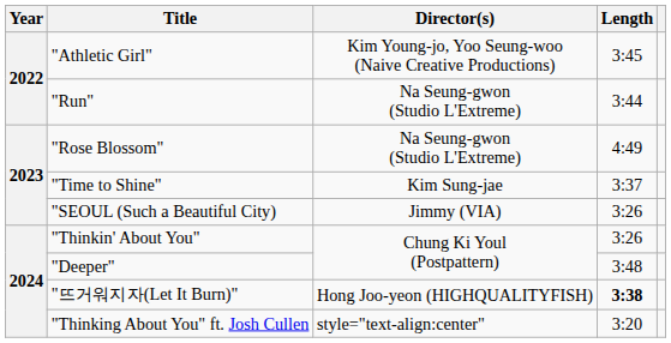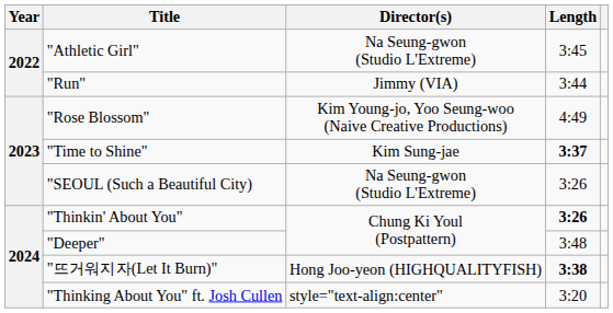"Athletic Girl" | Director(s): Kim Young-jo, Yoo Seung-woo (Naive Creative Productions) -> Na Seung-gwon (Studio L'Extreme)
"Run" | Director(s): Na Seung-gwon (Studio L'Extreme) -> Jimmy (VIA)
"Rose Blossom" | Director(s): Na Seung-gwon (Studio L'Extreme) -> Kim Young-jo, Yoo Seung-woo (Naive Creative Productions)
"Time to Shine" | Length: normal -> bold
"SEOUL (Such a Beautiful City) | Director(s): Jimmy (VIA) -> Na Seung-gwon (Studio L'Extreme)
"Thinkin' About You" | Length: normal -> bold
